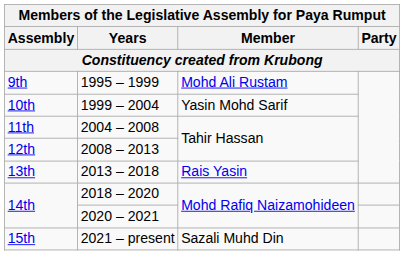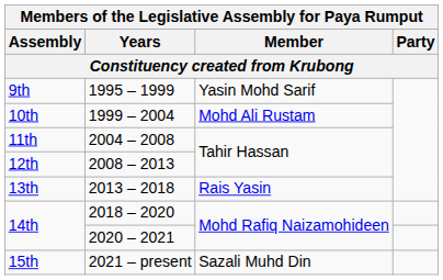1995 – 1999 | Member: Mohd Ali Rustam -> Yasin Mohd Sarif
1999 – 2004 | Member: Yasin Mohd Sarif -> Mohd Ali Rustam
